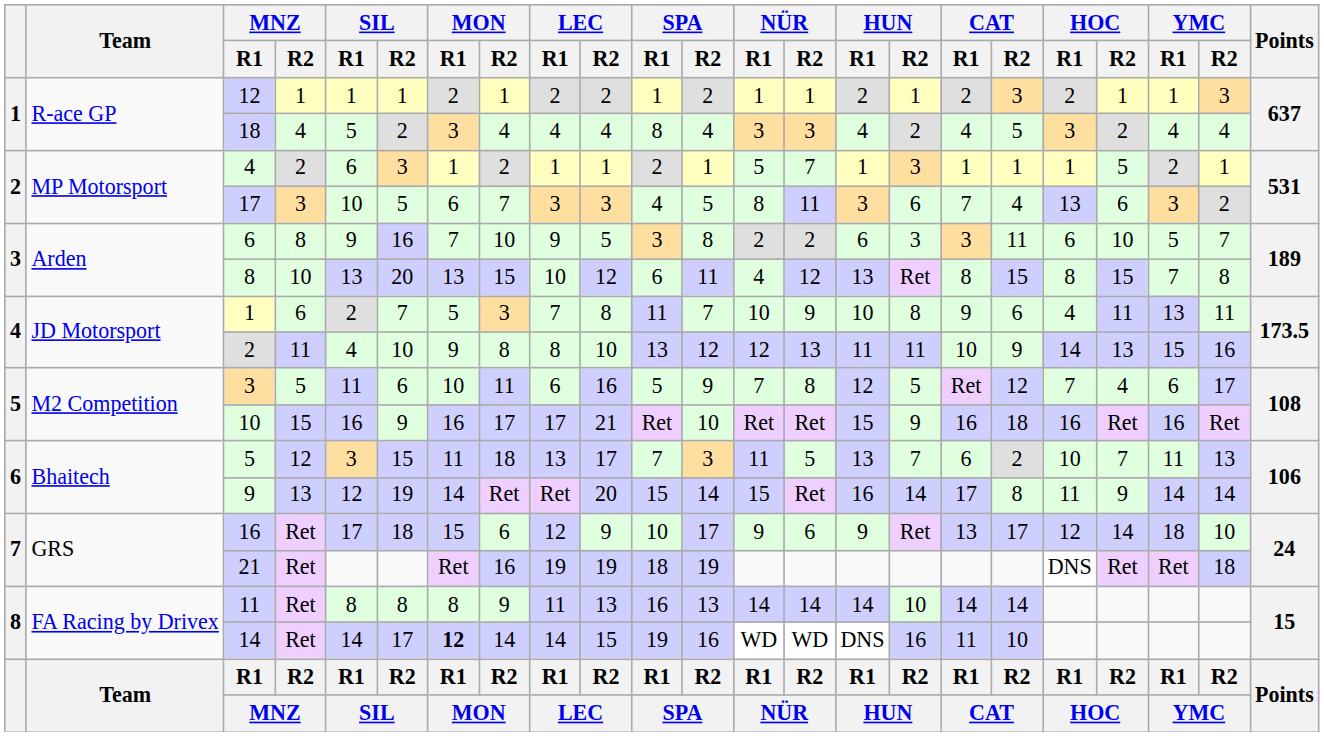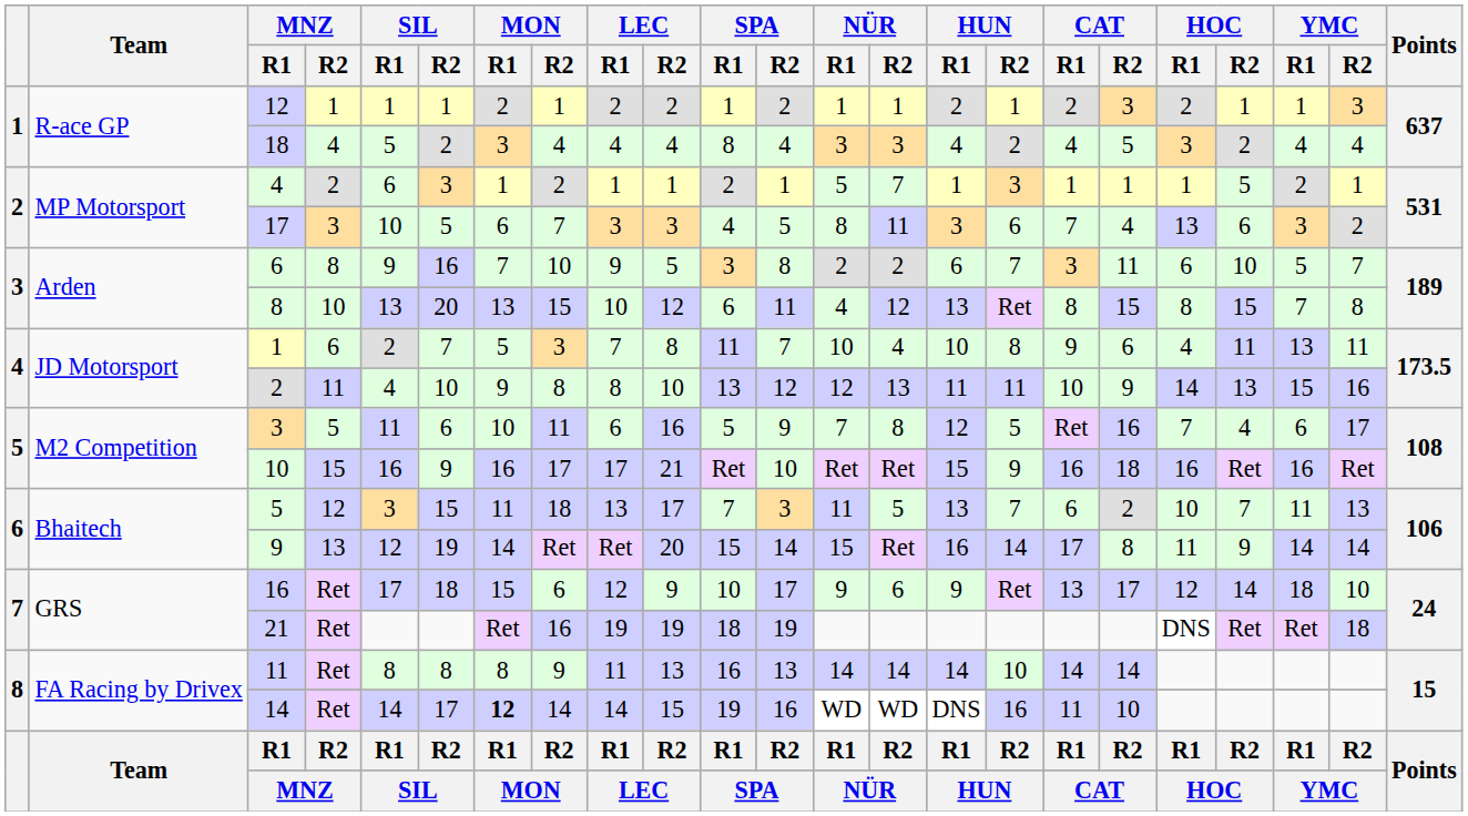row 7 | HUN / R2: 3 -> 7
row 9 | NÜR / R2: 9 -> 4
row 11 | CAT / R2: 12 -> 16
